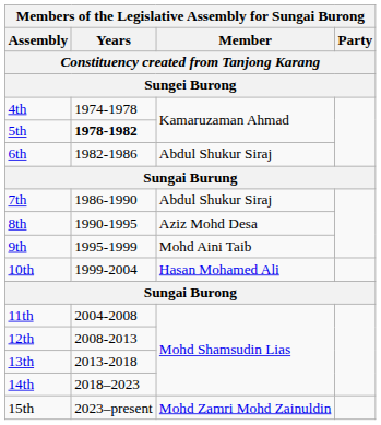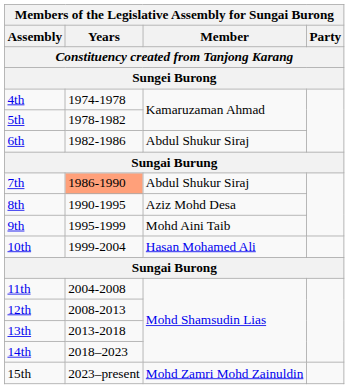5th | Years: bold -> normal
7th | Years: no background -> lightsalmon background
